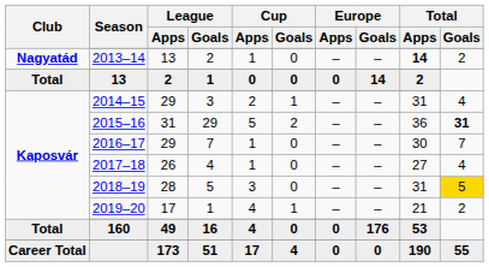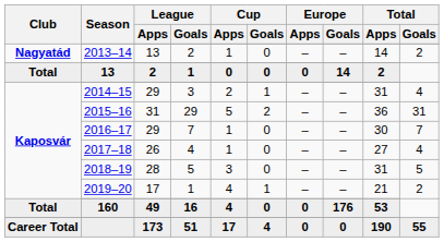2013–14 | Total / Apps: bold -> normal
2015–16 | Total / Goals: bold -> normal
2018–19 | Total / Goals: gold background -> no background
